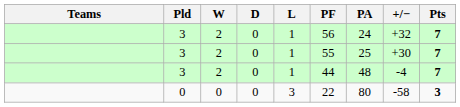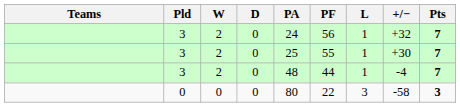columns swapped: L <-> PA
